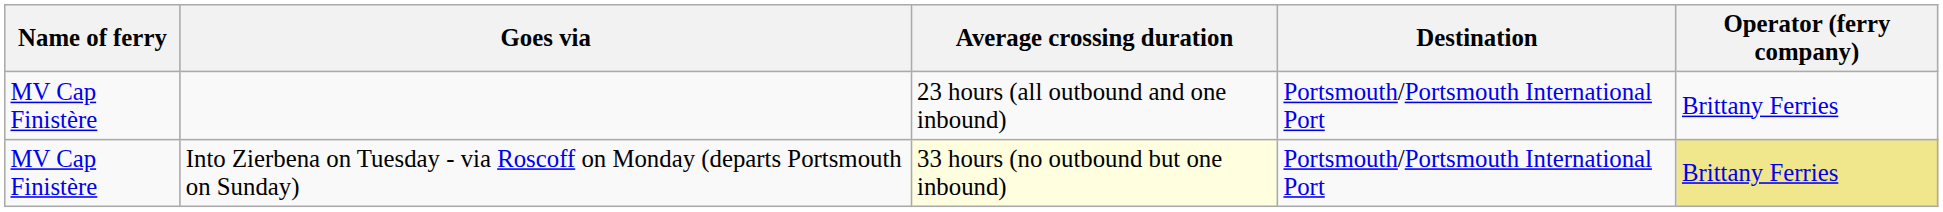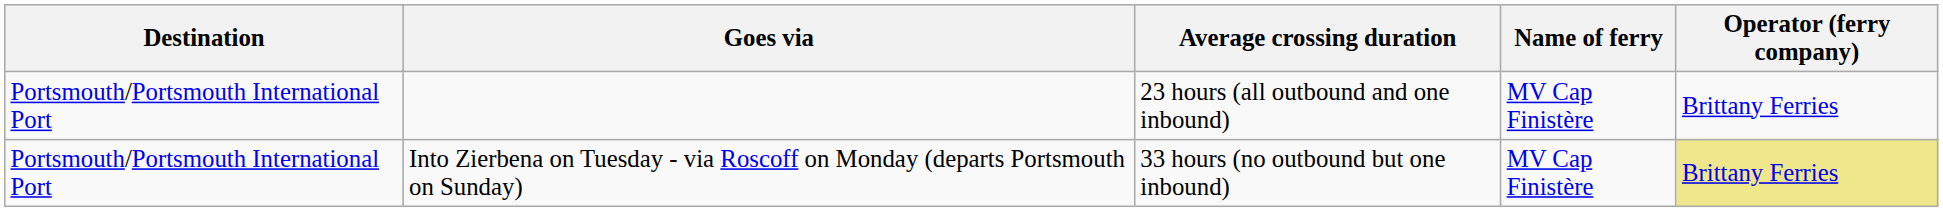columns swapped: Destination <-> Name of ferry
row 3 | Average crossing duration: lightyellow background -> no background
